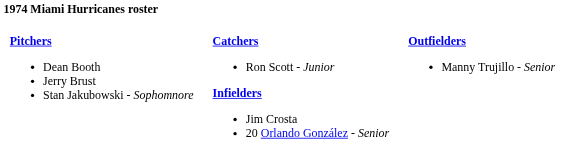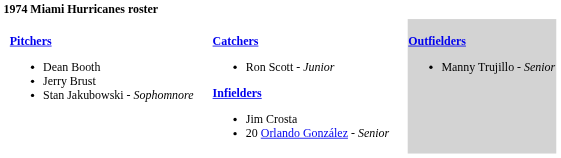Pitchers Dean Booth Jerry Brust Stan Jakubowski - Sophomnore | column 3: no background -> lightgrey background
